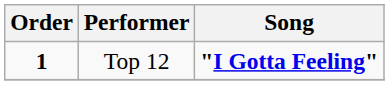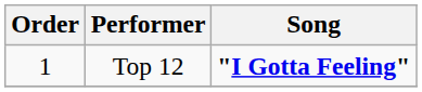Top 12 | Order: bold -> normal
